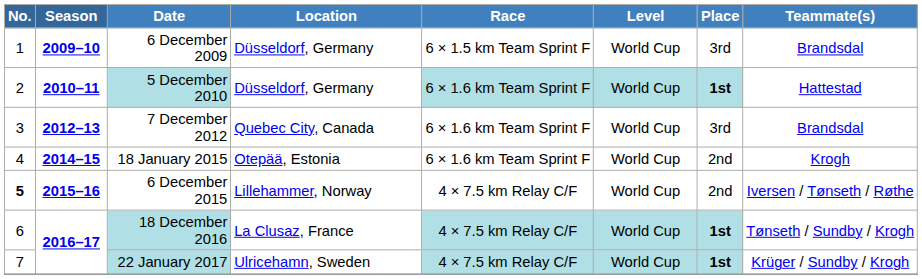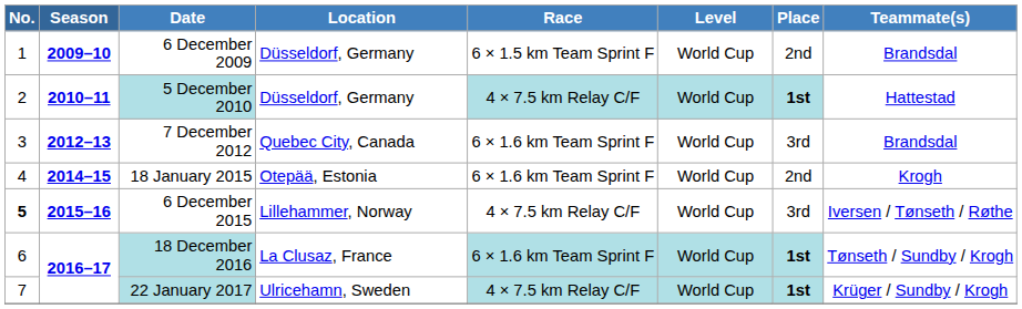6 December 2009 | Place: 3rd -> 2nd
5 December 2010 | Race: 6 × 1.6 km Team Sprint F -> 4 × 7.5 km Relay C/F
6 December 2015 | Place: 2nd -> 3rd
18 December 2016 | Race: 4 × 7.5 km Relay C/F -> 6 × 1.6 km Team Sprint F
